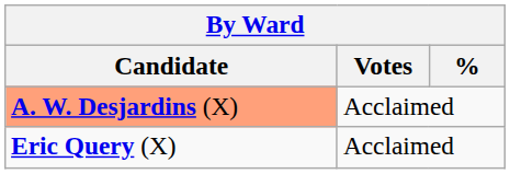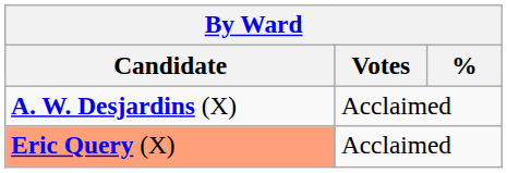A. W. Desjardins (X) | Candidate: lightsalmon background -> no background
Eric Query (X) | Candidate: no background -> lightsalmon background
